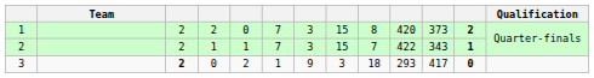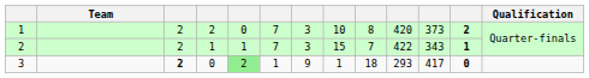row 2 | column 8: 15 -> 10
row 4 | column 5: no background -> lightgreen background
row 4 | column 8: 3 -> 1
